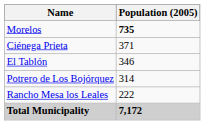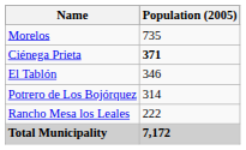Morelos | Population (2005): bold -> normal
Ciénega Prieta | Population (2005): normal -> bold
